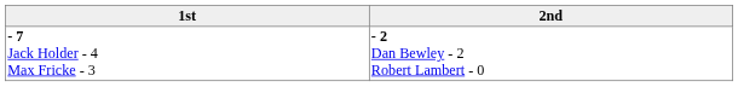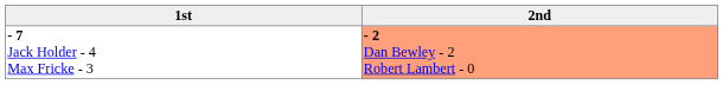- 7 Jack Holder - 4 Max Fricke - 3 | 2nd: no background -> lightsalmon background
